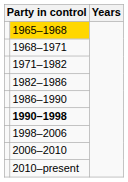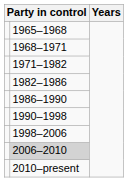1965–1968 | column 2: gold background -> no background
1990–1998 | column 2: bold -> normal
2006–2010 | column 2: no background -> lightgrey background
